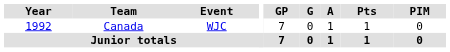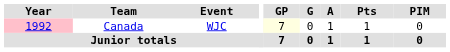Canada | Year: no background -> pink background
Canada | GP: no background -> lightyellow background
